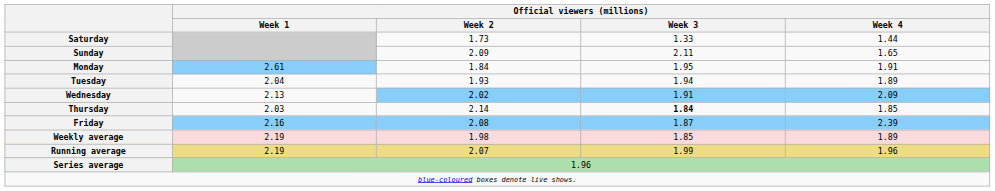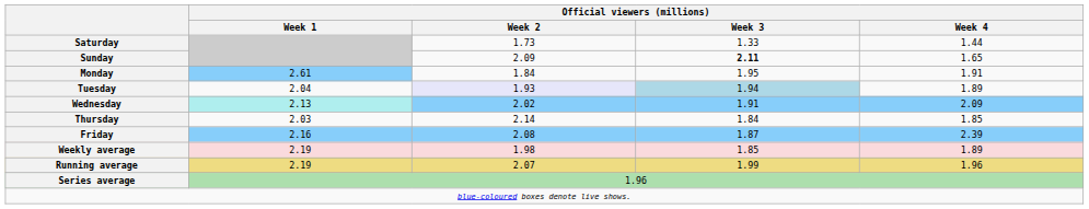Sunday | Official viewers (millions) / Week 3: normal -> bold
Tuesday | Official viewers (millions) / Week 2: no background -> lavender background
Tuesday | Official viewers (millions) / Week 3: no background -> lightblue background
Wednesday | Official viewers (millions) / Week 1: no background -> paleturquoise background
Thursday | Official viewers (millions) / Week 3: bold -> normal
